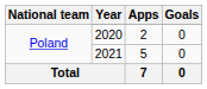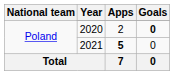2020 | Goals: normal -> bold
2021 | Apps: normal -> bold
